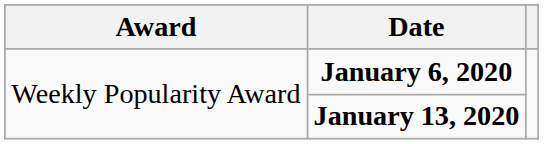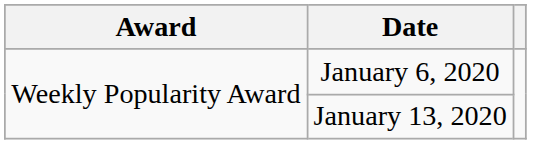January 6, 2020 | Date: bold -> normal
January 13, 2020 | Date: bold -> normal
